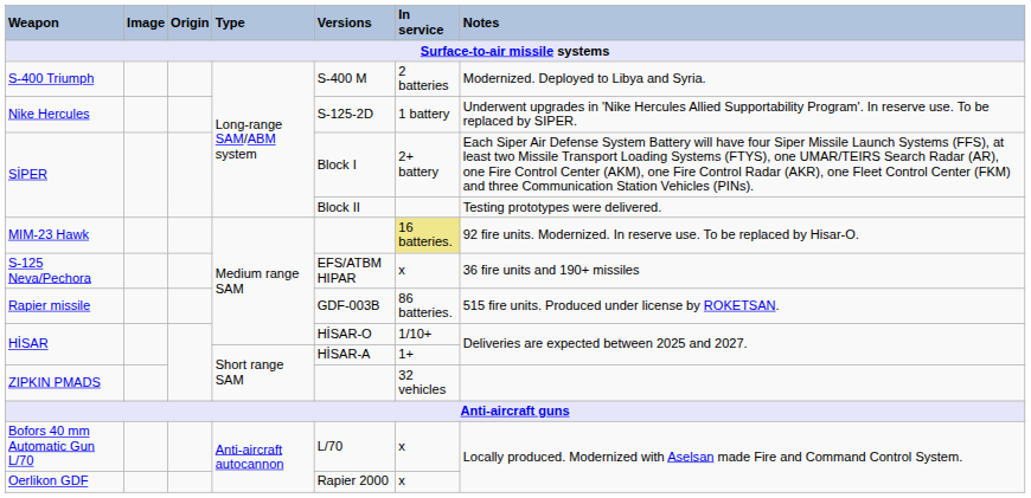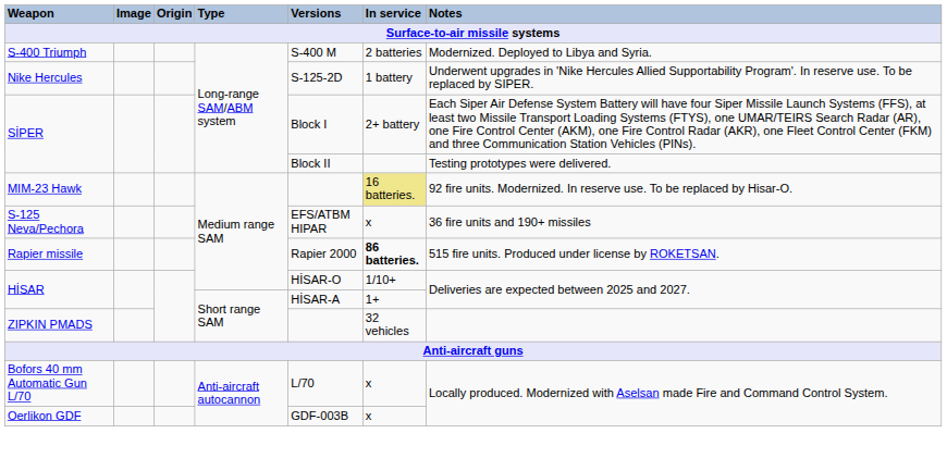Rapier missile | Versions: GDF-003B -> Rapier 2000
Rapier missile | In service: normal -> bold
Oerlikon GDF | Versions: Rapier 2000 -> GDF-003B
